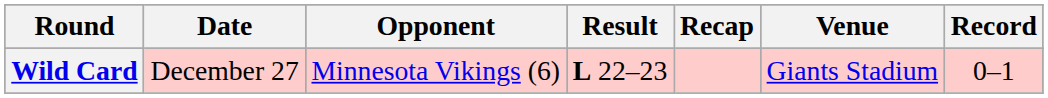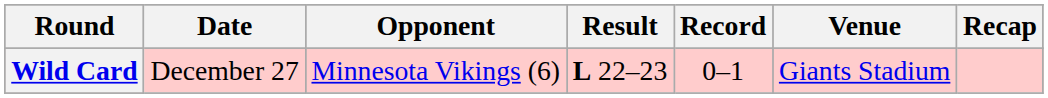columns swapped: Record <-> Recap
